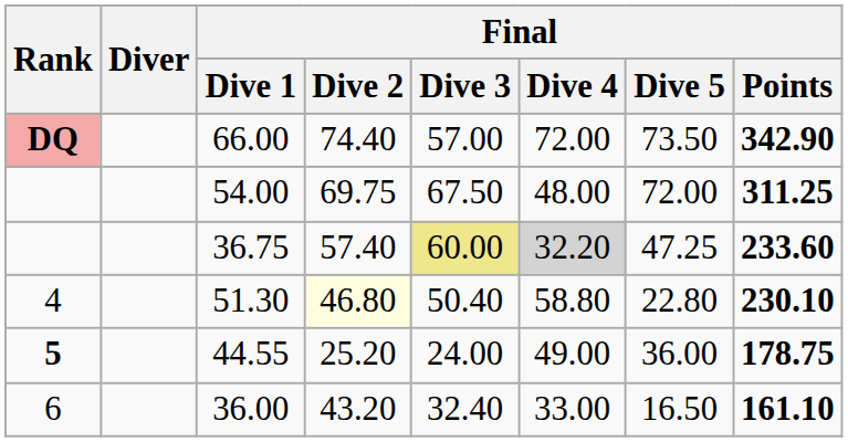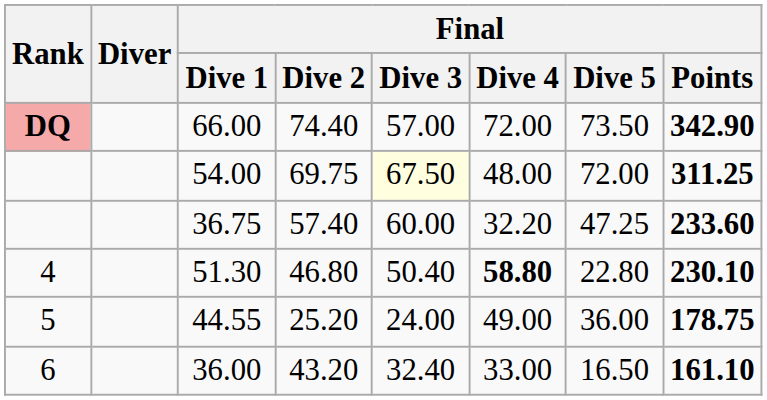54.00 | Final / Dive 3: no background -> lightyellow background
36.75 | Final / Dive 3: khaki background -> no background
36.75 | Final / Dive 4: lightgrey background -> no background
51.30 | Final / Dive 2: lightyellow background -> no background
51.30 | Final / Dive 4: normal -> bold
44.55 | Rank: bold -> normal
